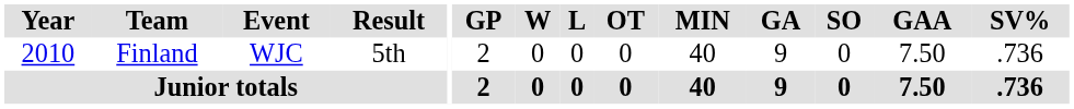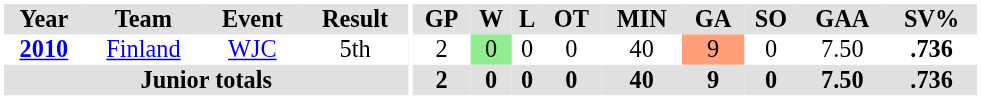Finland | Year: normal -> bold
Finland | W: no background -> lightgreen background
Finland | GA: no background -> lightsalmon background
Finland | SV%: normal -> bold
